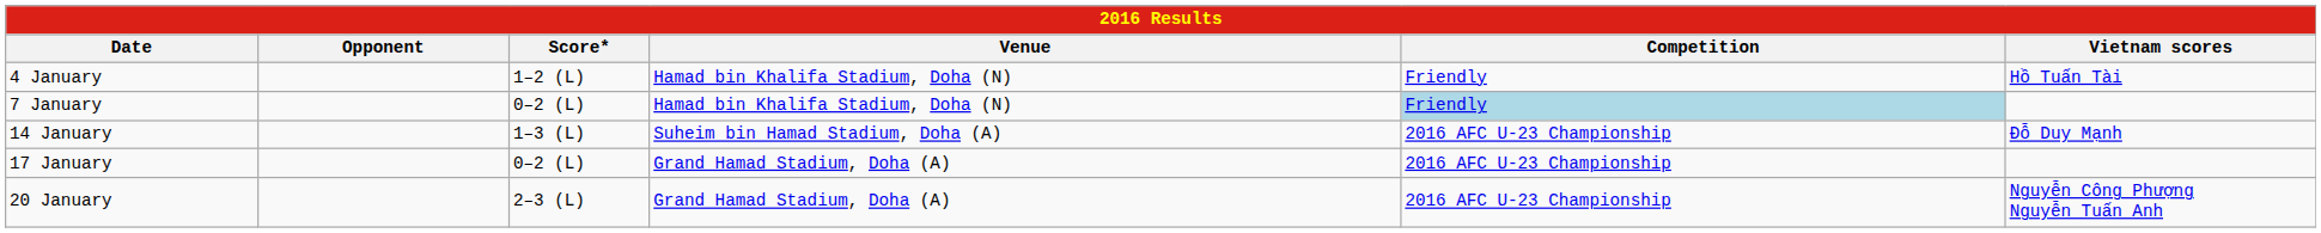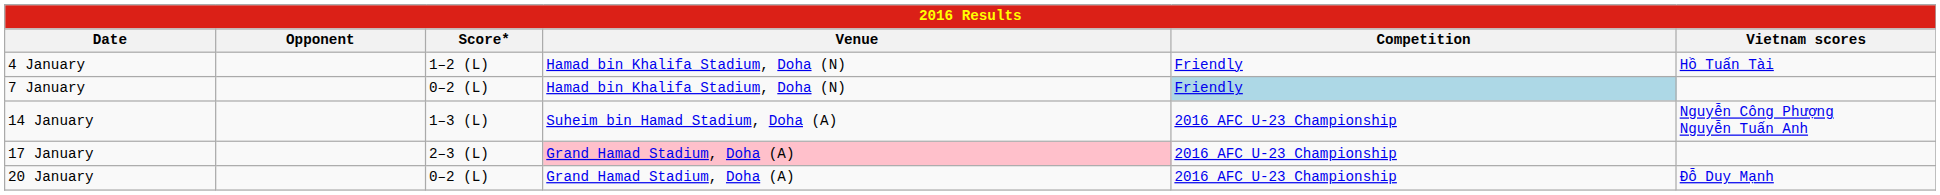14 January | Vietnam scores: Đỗ Duy Mạnh -> Nguyễn Công Phượng Nguyễn Tuấn Anh
17 January | Score*: 0–2 (L) -> 2–3 (L)
17 January | Venue: no background -> pink background
20 January | Score*: 2–3 (L) -> 0–2 (L)
20 January | Vietnam scores: Nguyễn Công Phượng Nguyễn Tuấn Anh -> Đỗ Duy Mạnh
